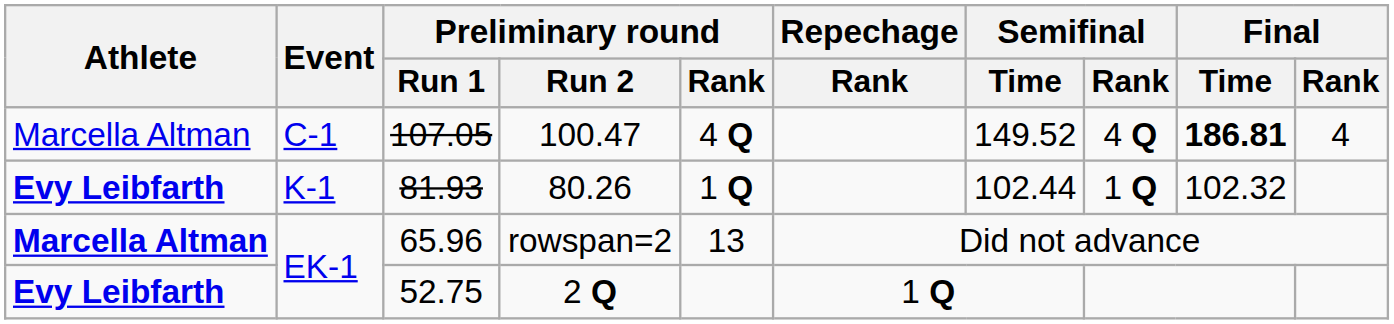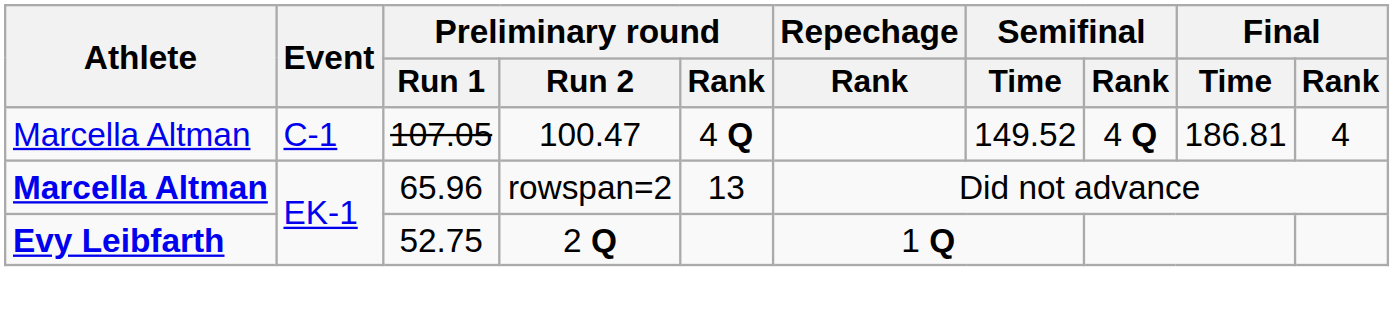107.05 | Final / Time: bold -> normal
- row: Evy Leibfarth | K-1 | 81.93 | 80.26 | 1 Q | 102.44 | 1 Q | 102.32
